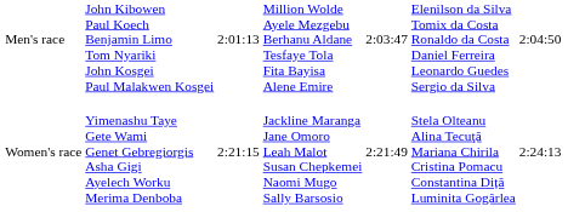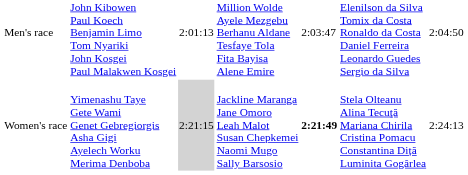Women's race | column 3: no background -> lightgrey background
Women's race | column 5: normal -> bold
